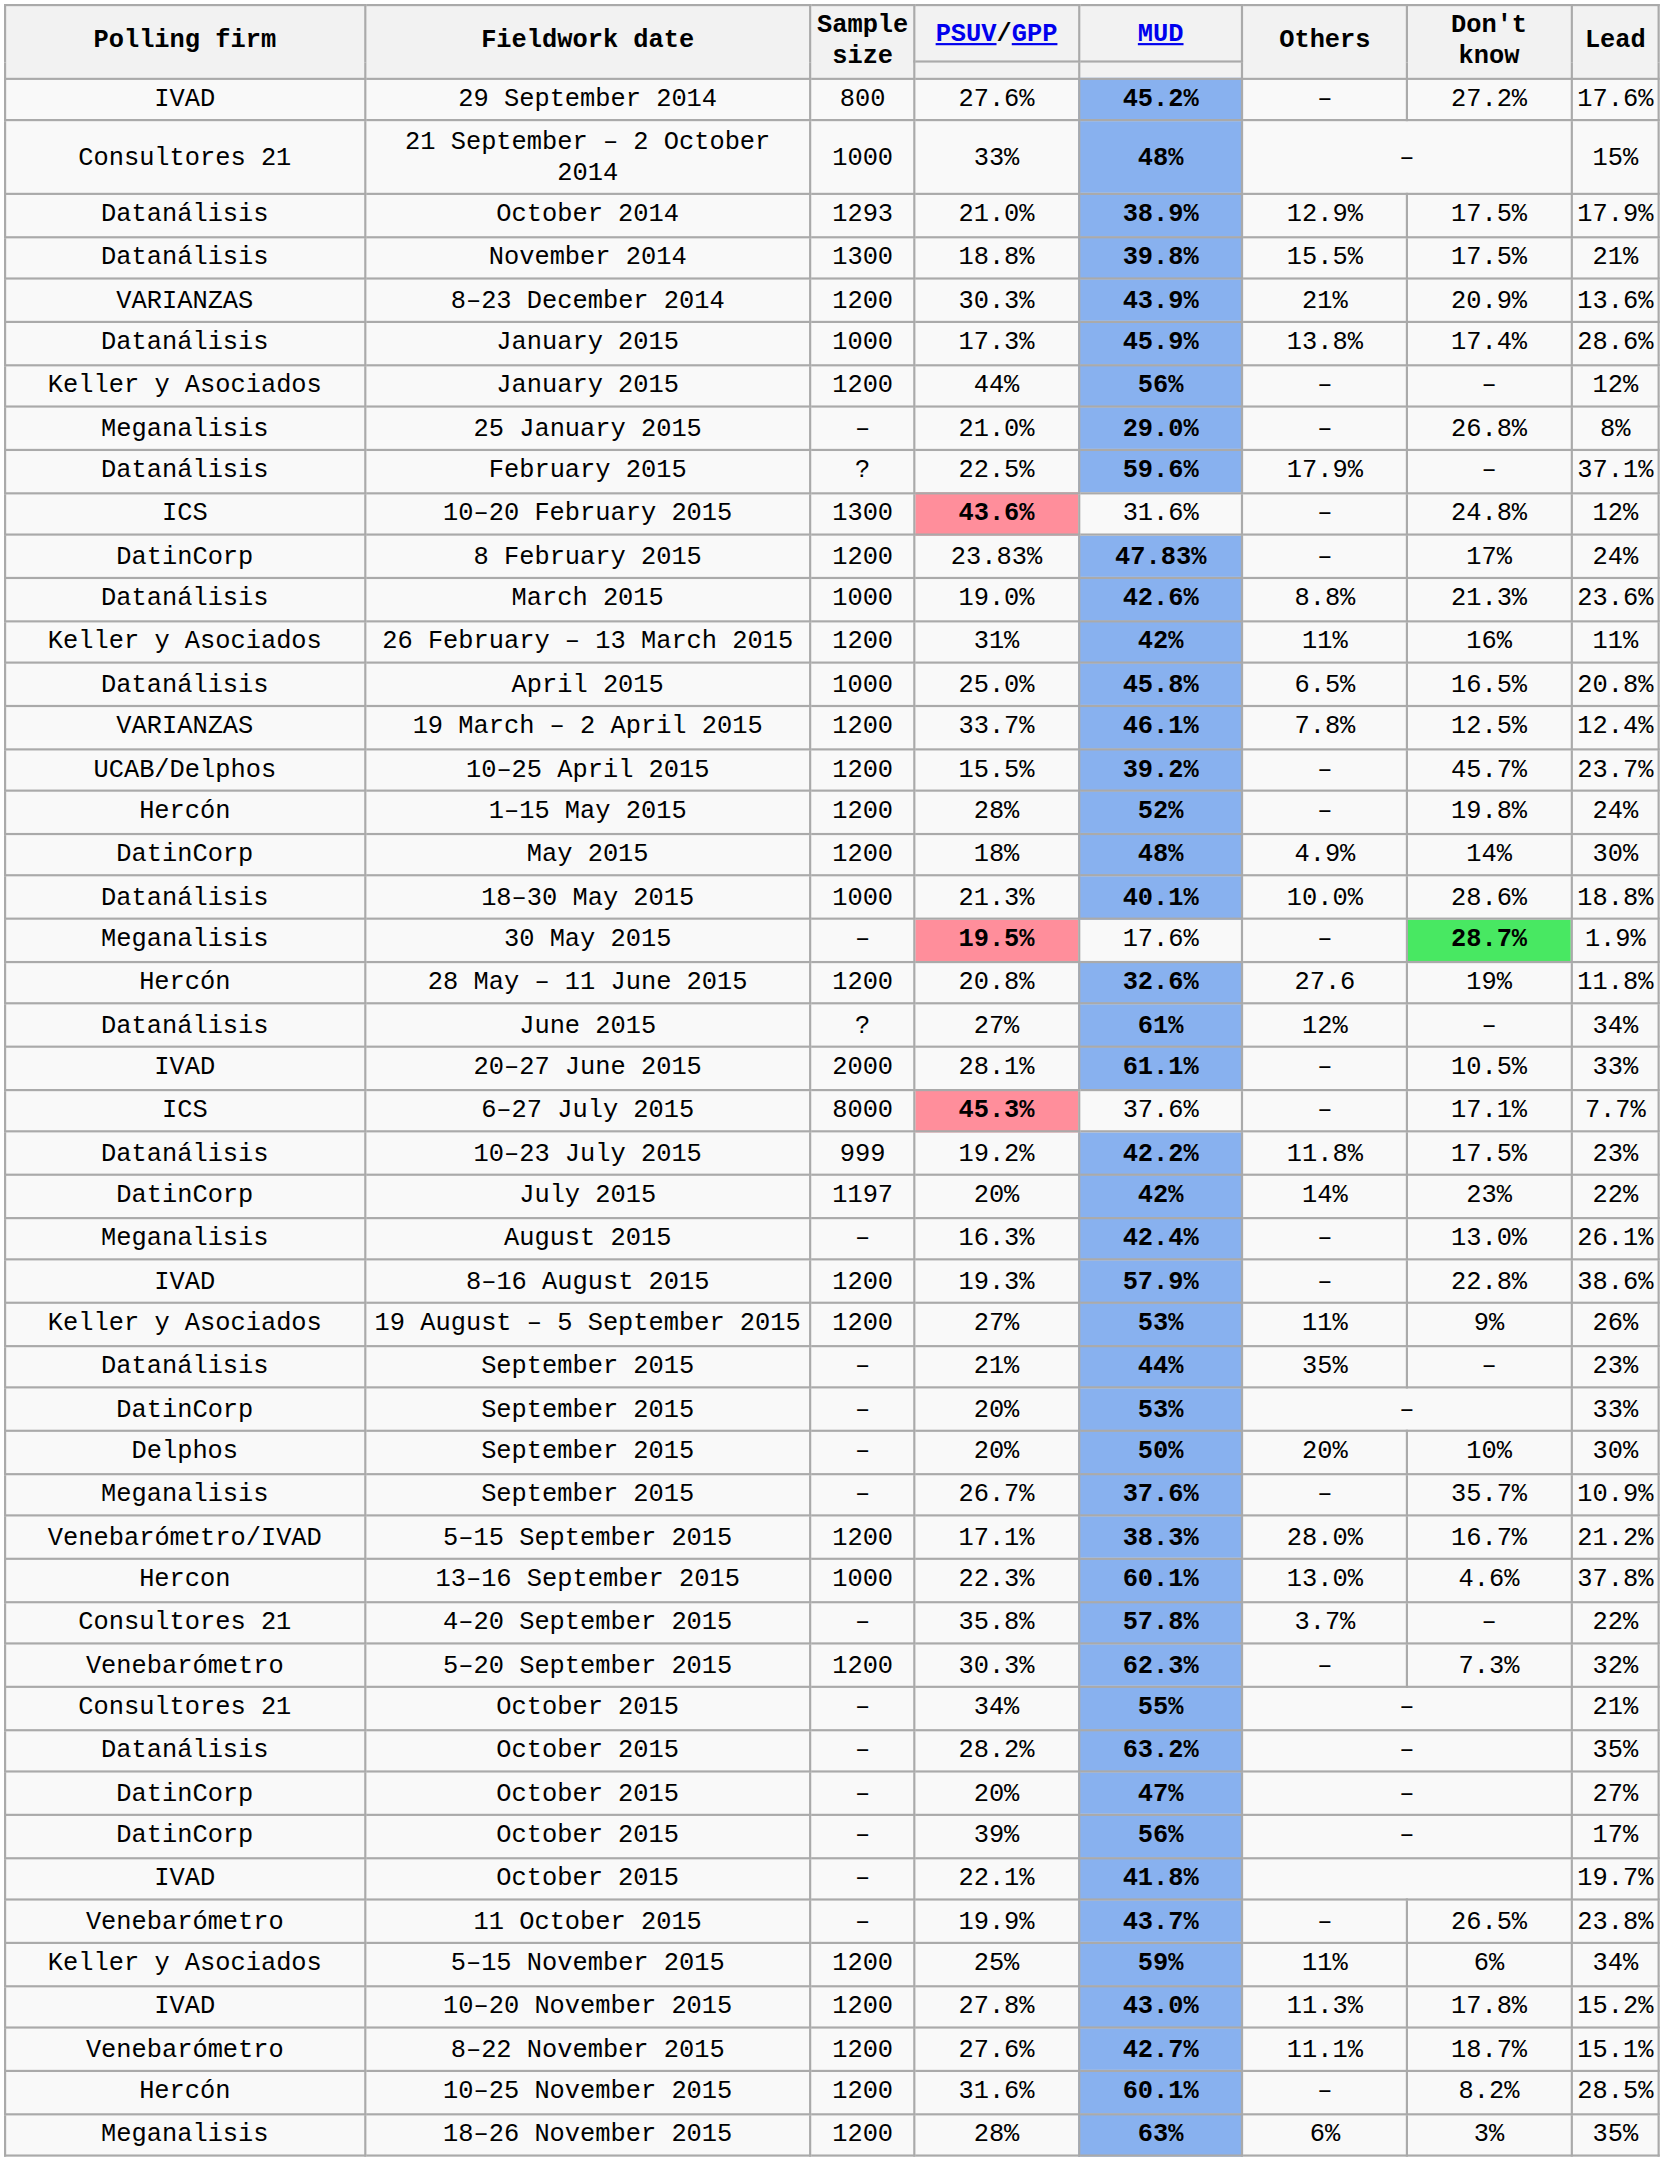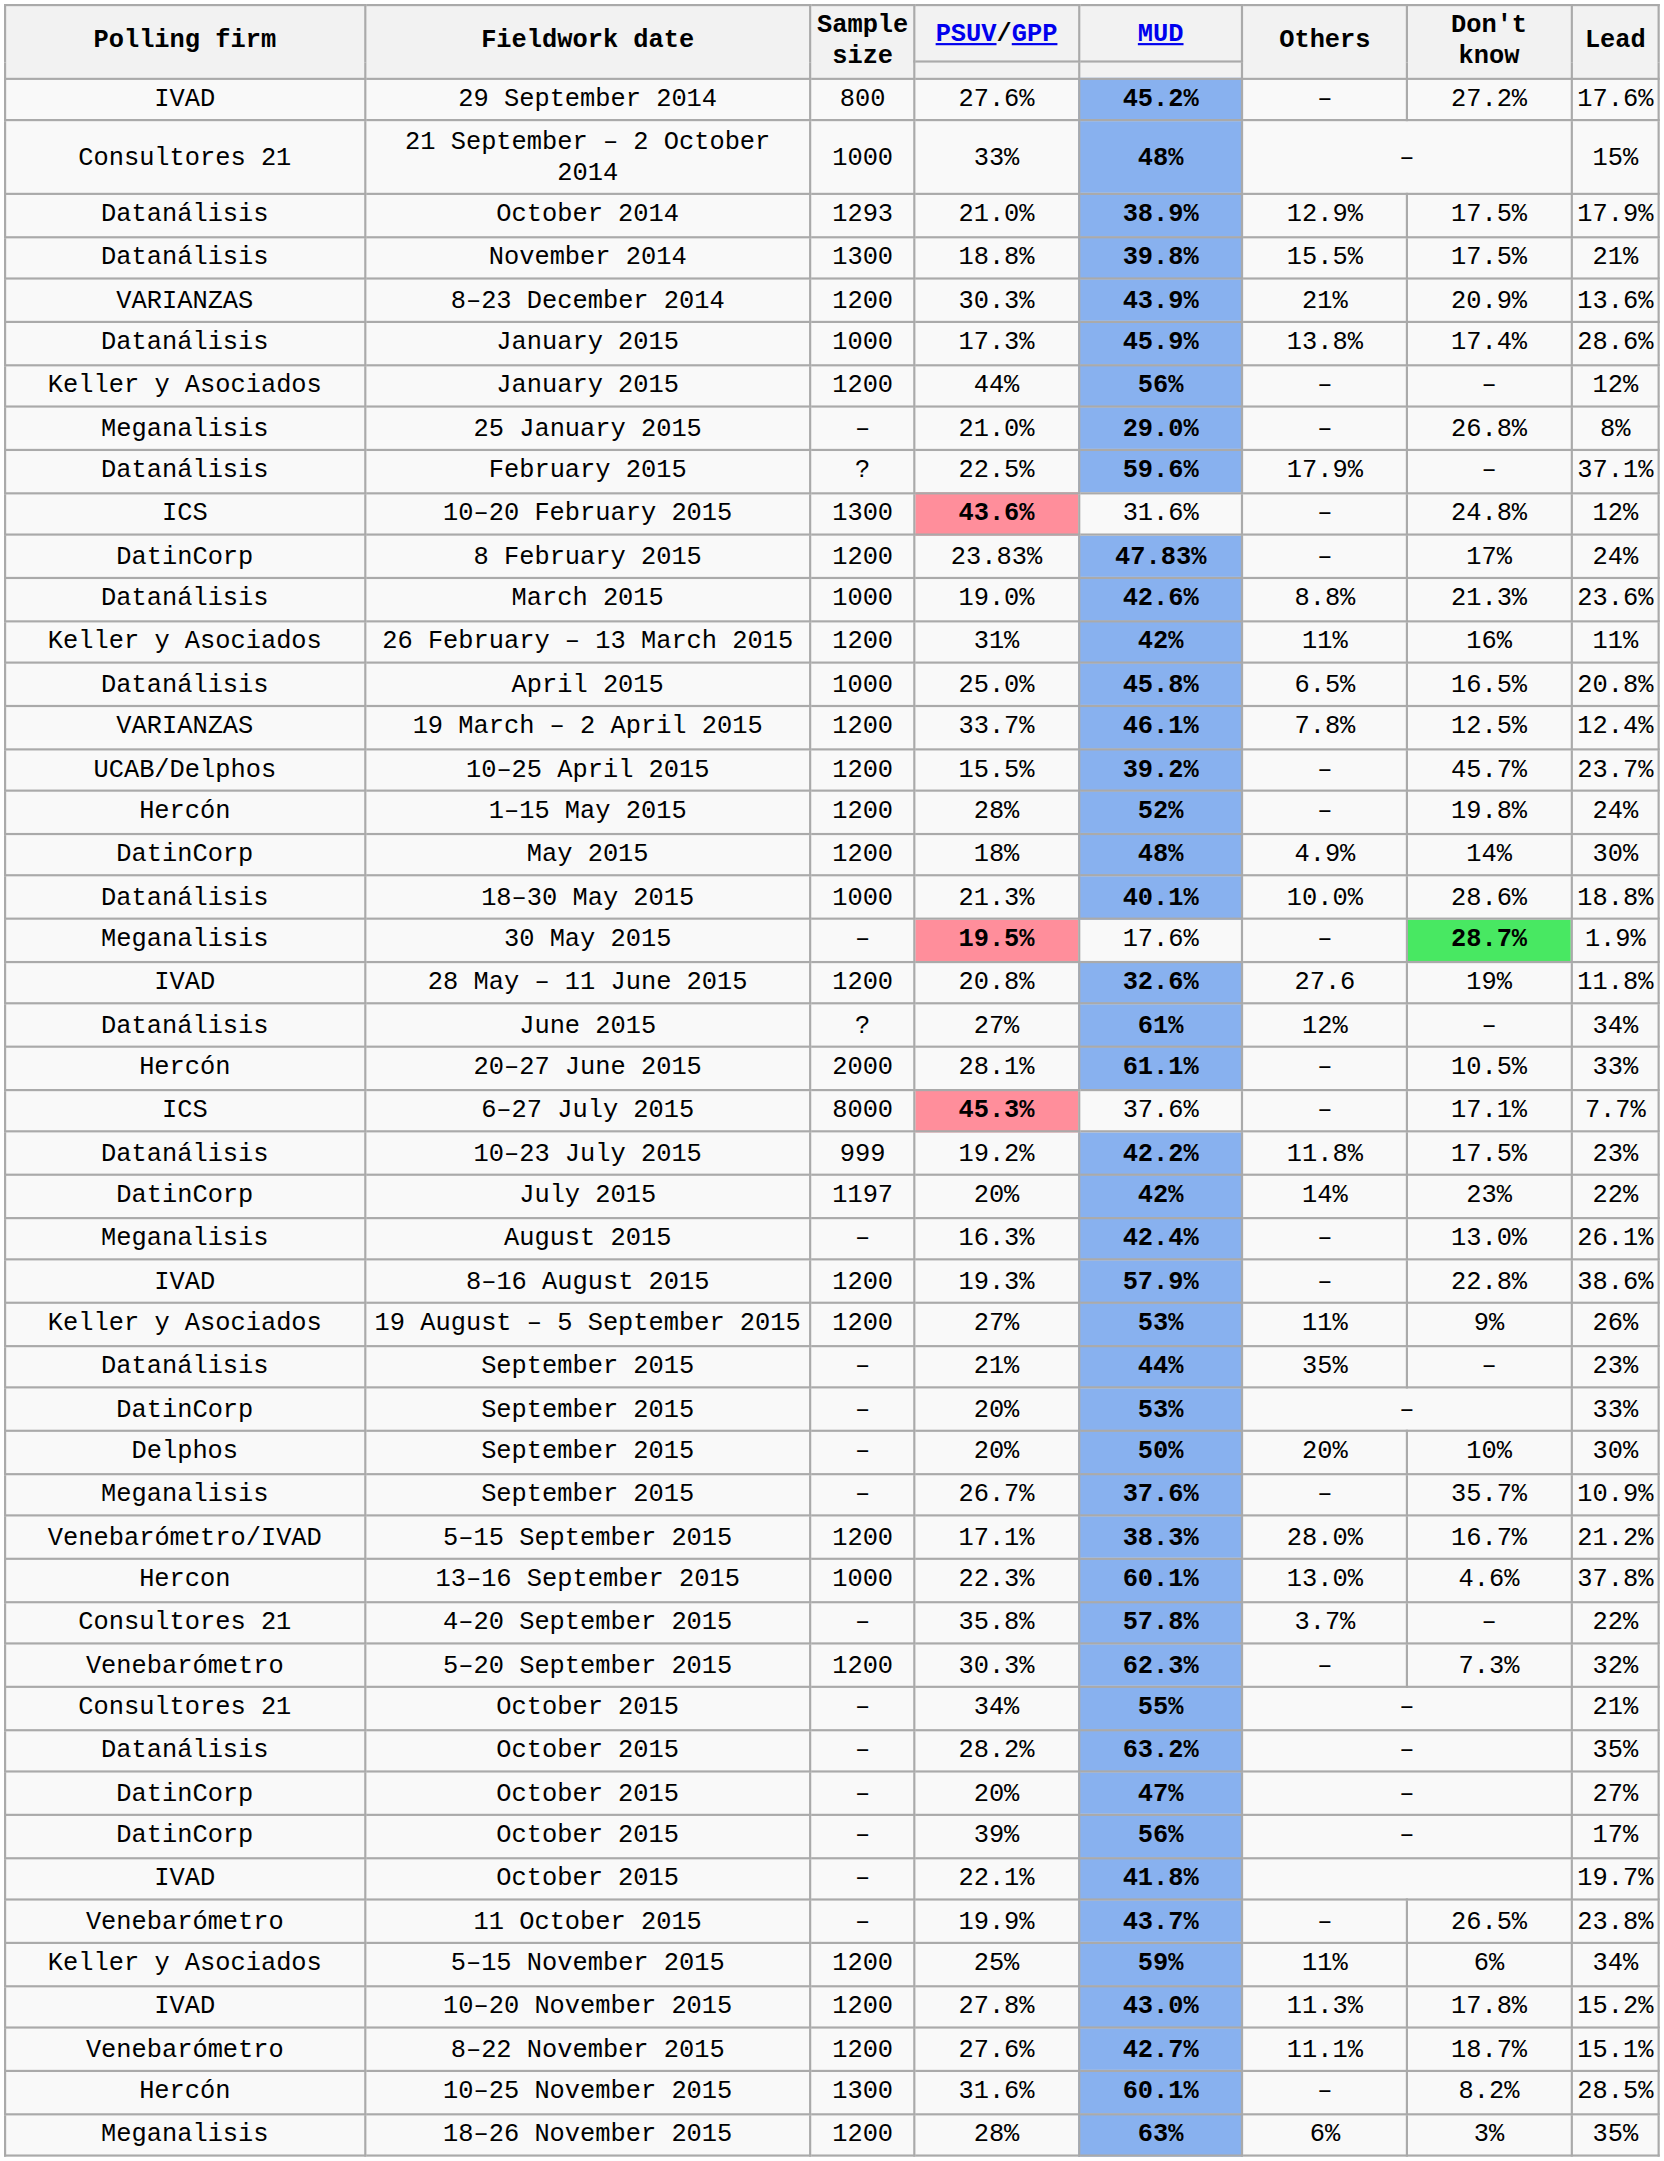28 May – 11 June 2015 | Polling firm: Hercón -> IVAD
20–27 June 2015 | Polling firm: IVAD -> Hercón
10–25 November 2015 | Sample size: 1200 -> 1300
